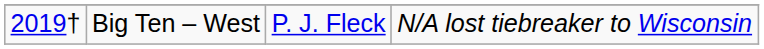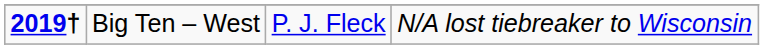Big Ten – West | column 1: normal -> bold
